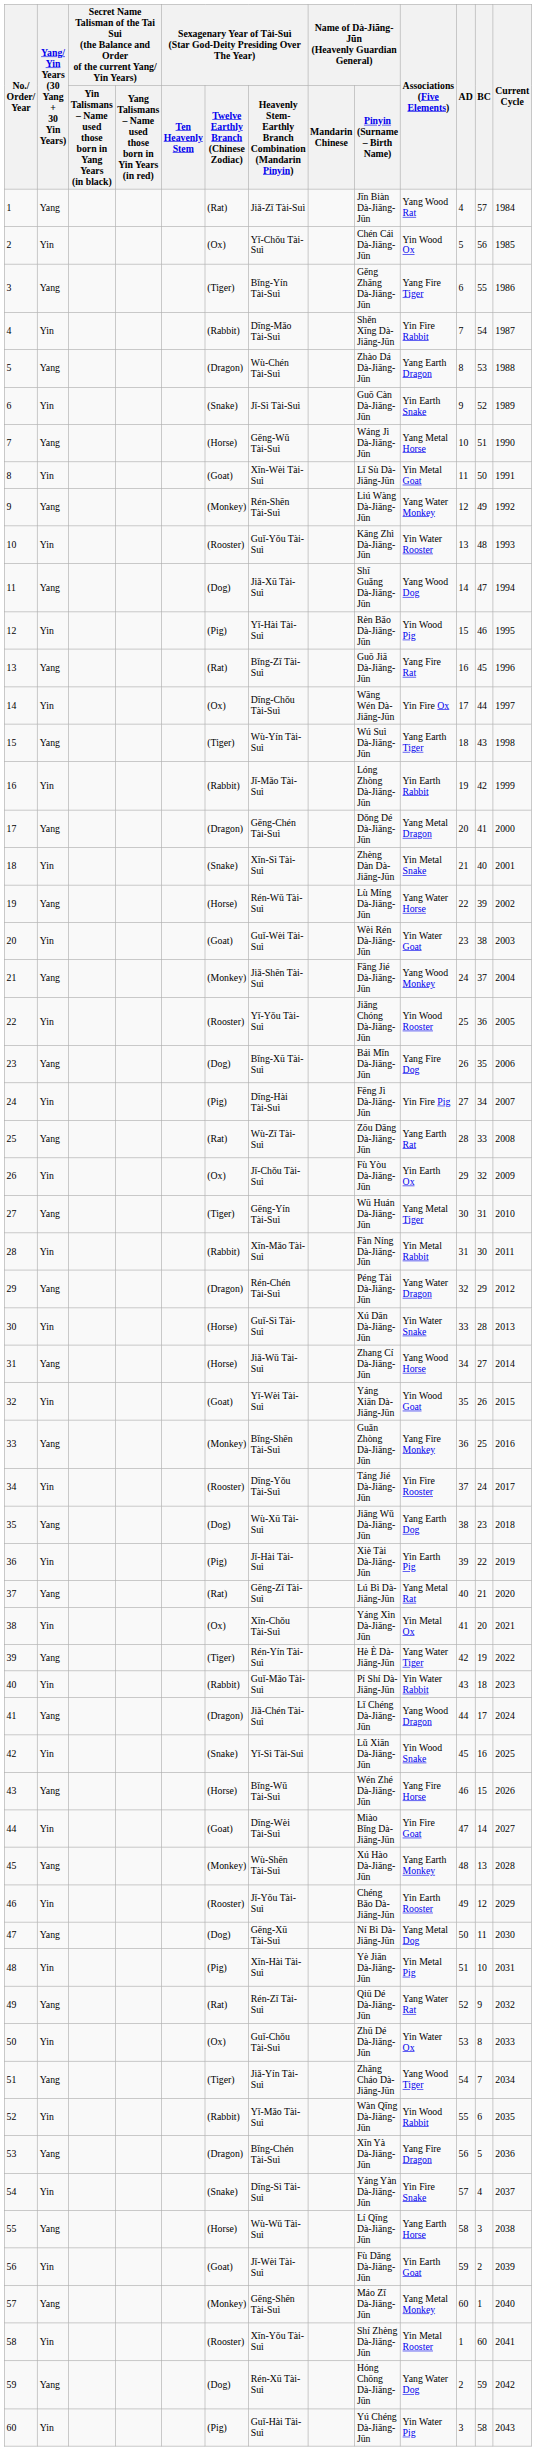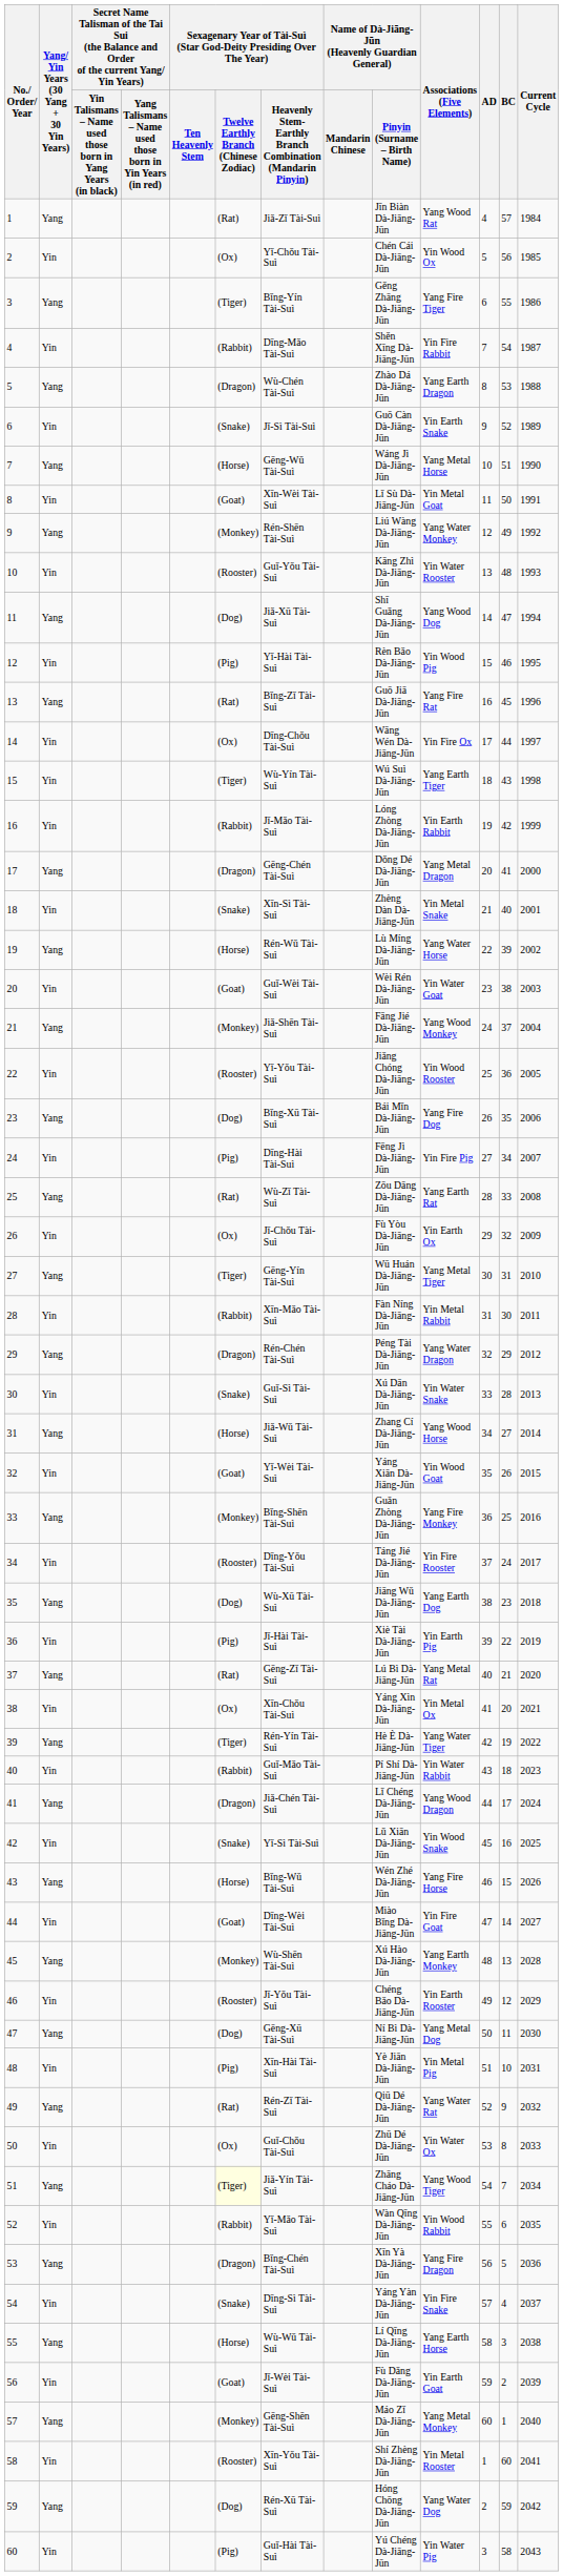row 17 | Yang/ Yin Years (30 Yang + 30 Yin Years): Yang -> Yin
row 32 | column 6: (Horse) -> (Snake)
row 53 | column 6: no background -> lightyellow background
